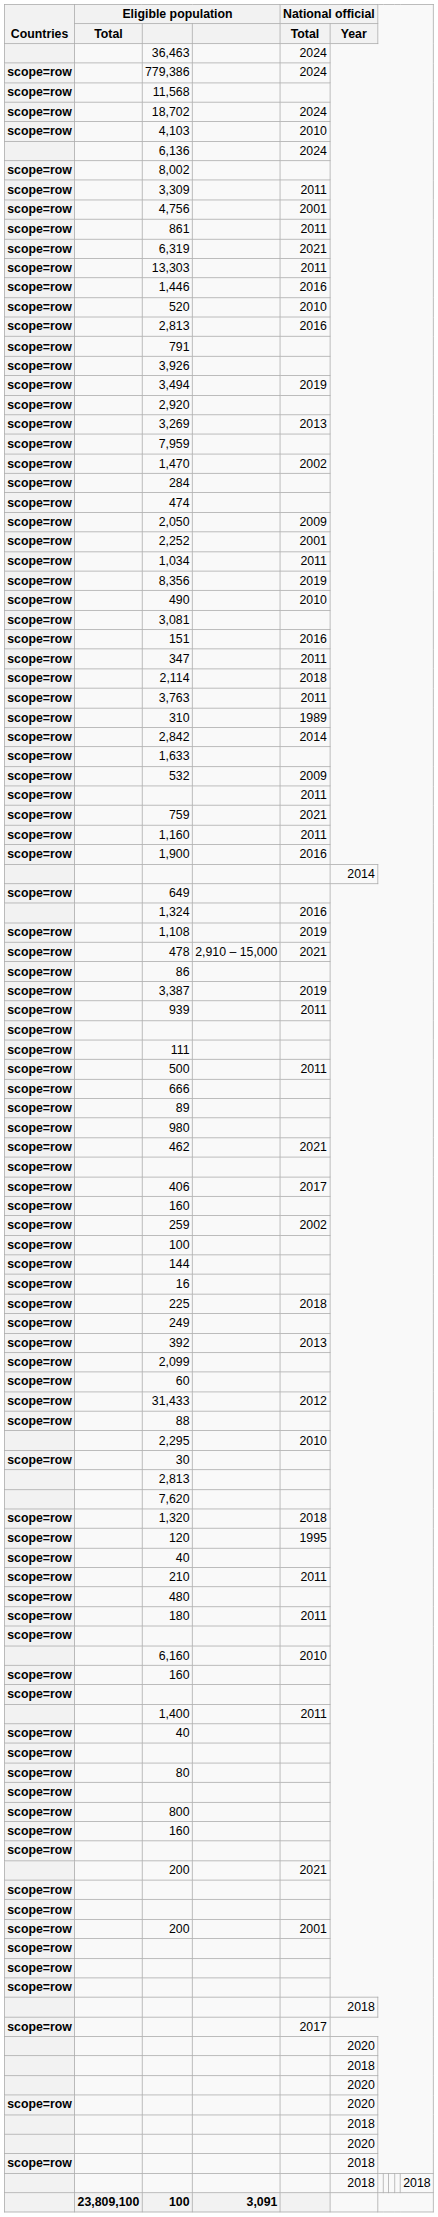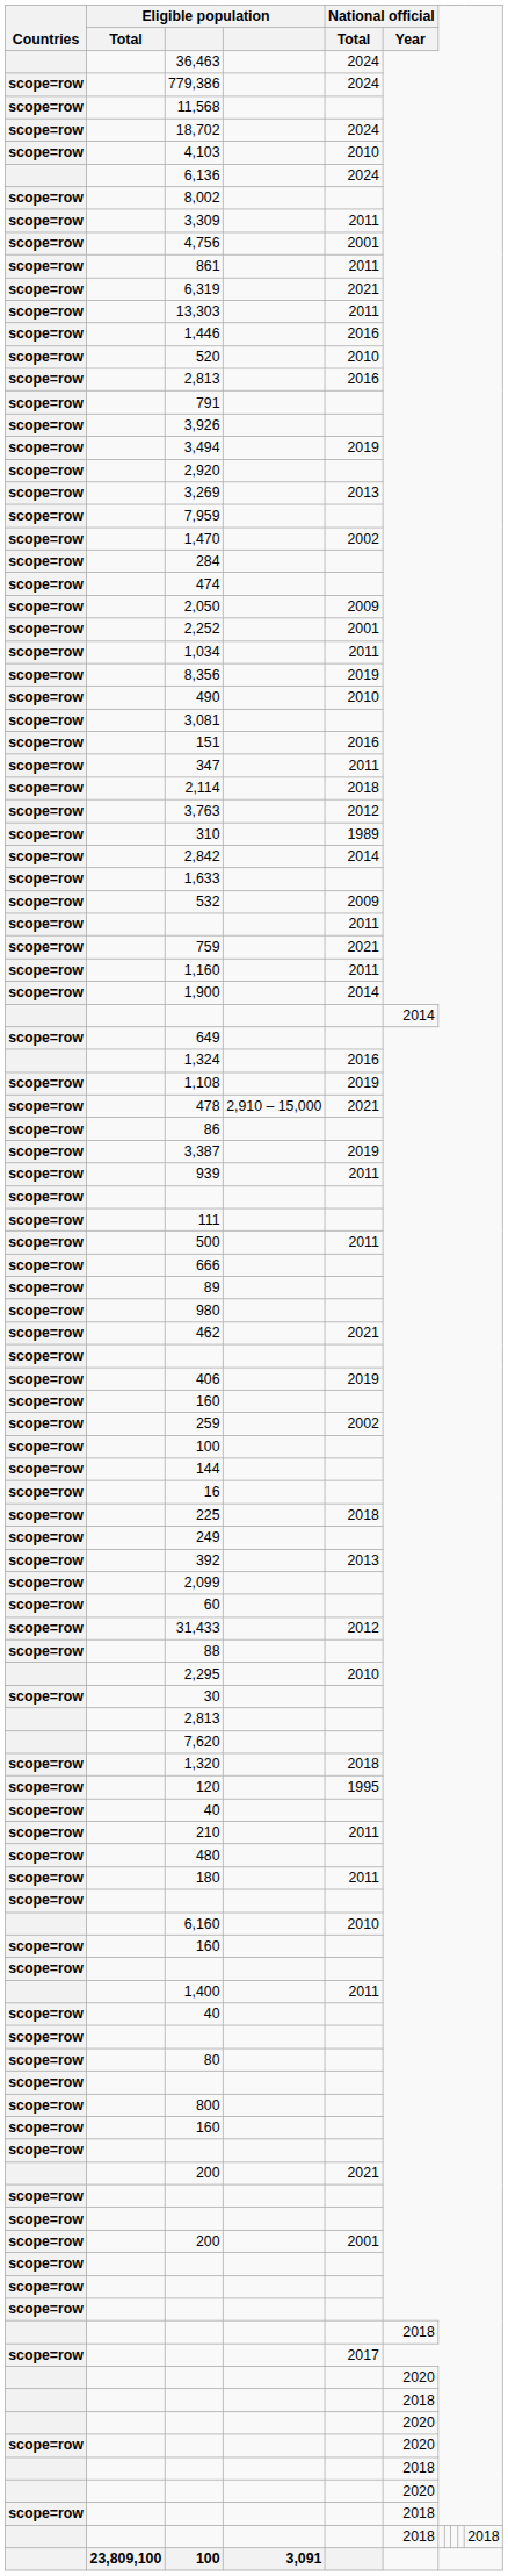3,763 | National official / Total: 2011 -> 2012
1,900 | National official / Total: 2016 -> 2014
406 | National official / Total: 2017 -> 2019
